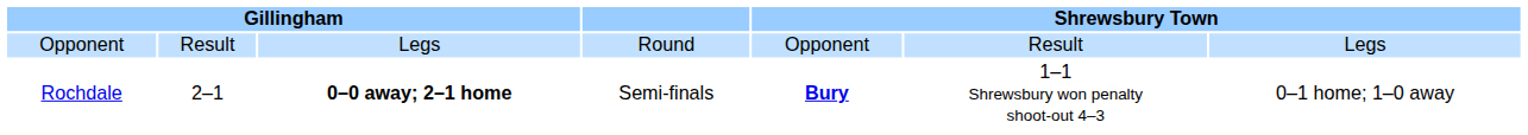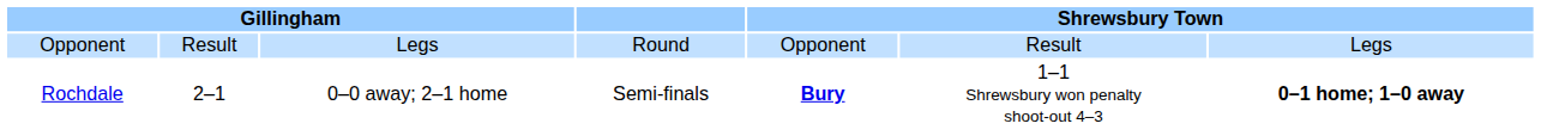Rochdale | column 3: bold -> normal
Rochdale | column 7: normal -> bold
